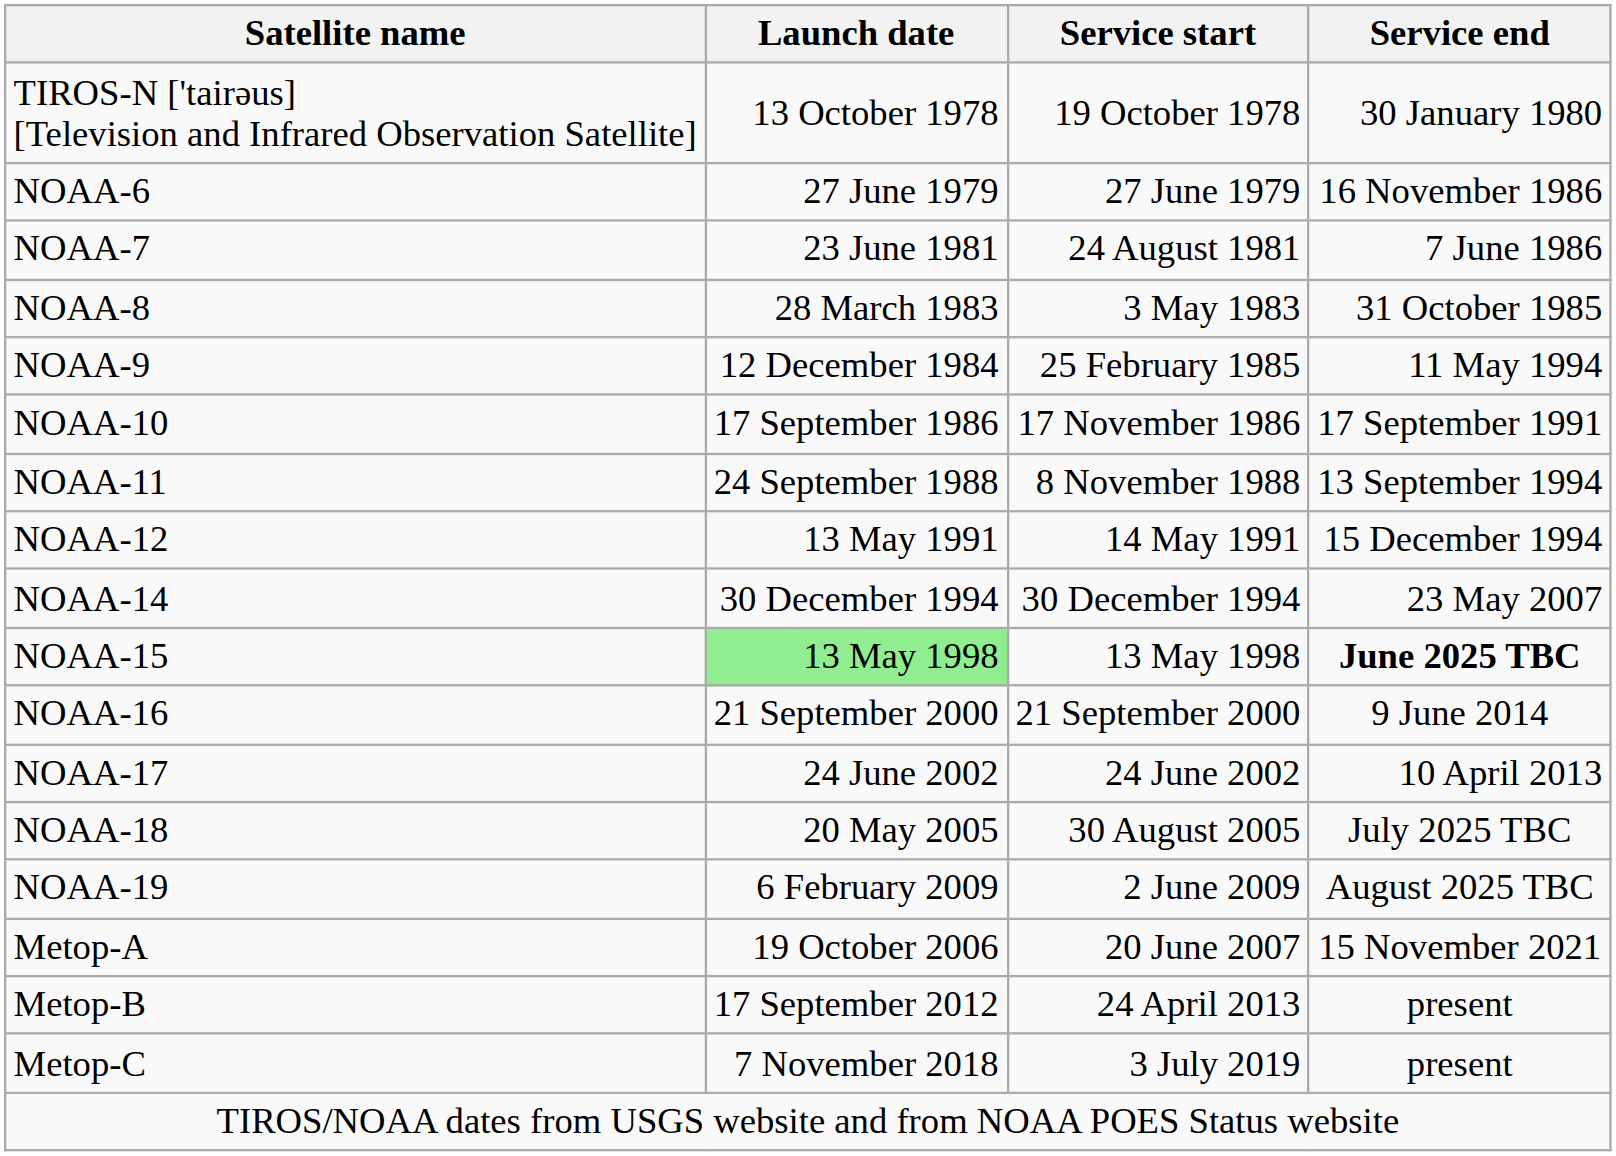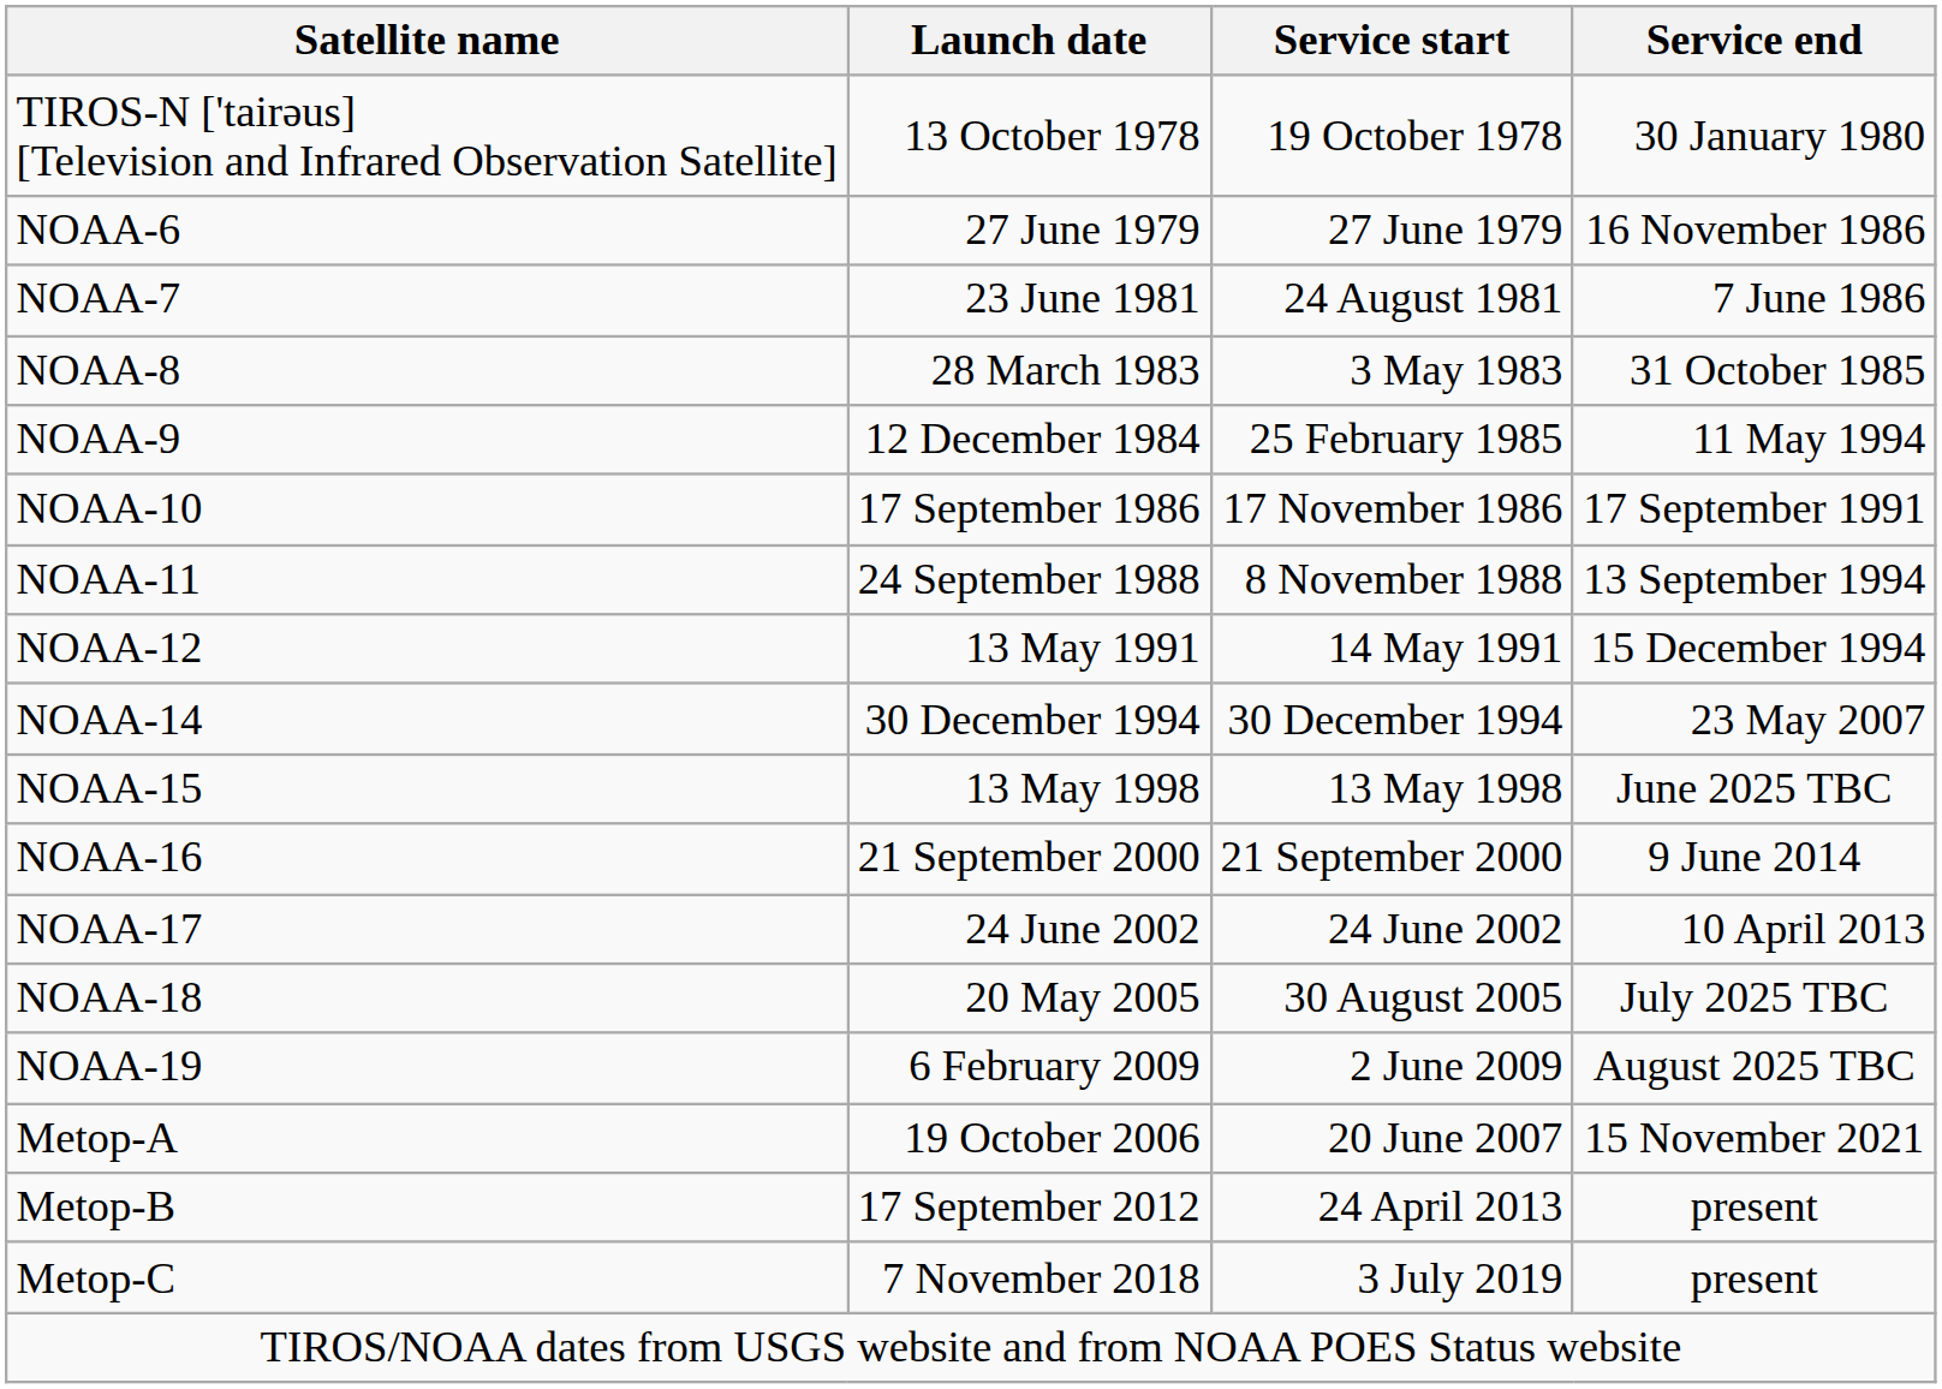NOAA-15 | Launch date: lightgreen background -> no background
NOAA-15 | Service end: bold -> normal
